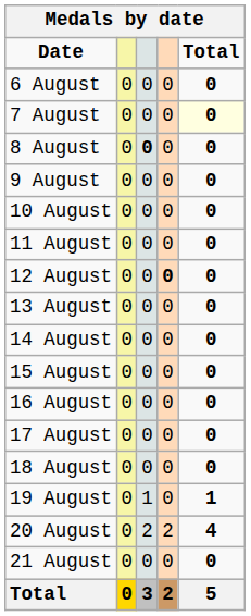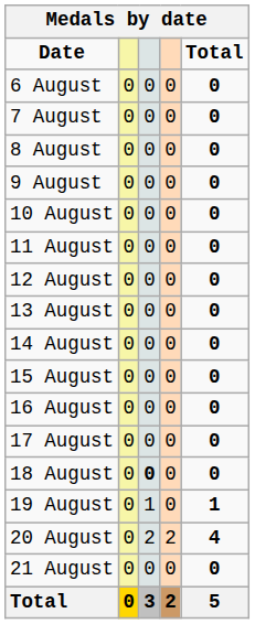7 August | Total: lightyellow background -> no background
8 August | column 3: bold -> normal
12 August | column 4: bold -> normal
18 August | column 3: normal -> bold
